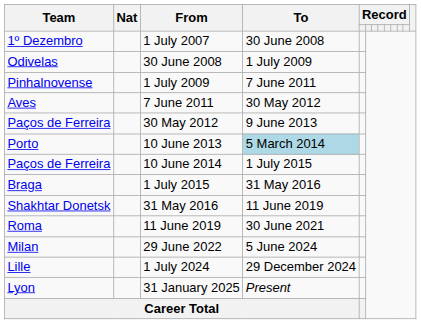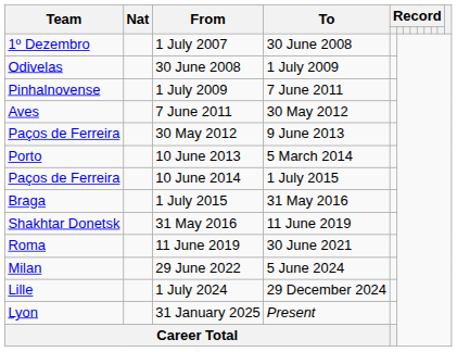10 June 2013 | To: lightblue background -> no background
